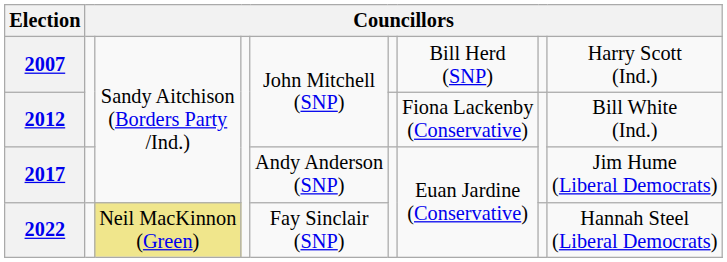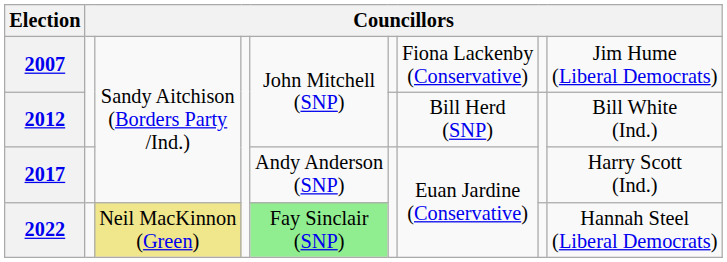2007 | column 7: Bill Herd (SNP) -> Fiona Lackenby (Conservative)
2007 | column 9: Harry Scott (Ind.) -> Jim Hume (Liberal Democrats)
2012 | column 7: Fiona Lackenby (Conservative) -> Bill Herd (SNP)
2017 | column 9: Jim Hume (Liberal Democrats) -> Harry Scott (Ind.)
2022 | column 5: no background -> lightgreen background
